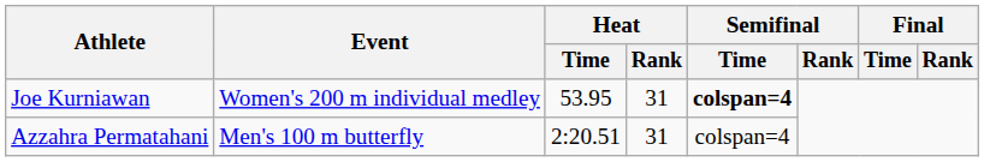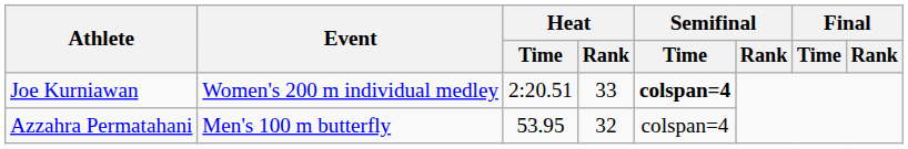Joe Kurniawan | Heat / Time: 53.95 -> 2:20.51
Joe Kurniawan | Heat / Rank: 31 -> 33
Azzahra Permatahani | Heat / Time: 2:20.51 -> 53.95
Azzahra Permatahani | Heat / Rank: 31 -> 32
